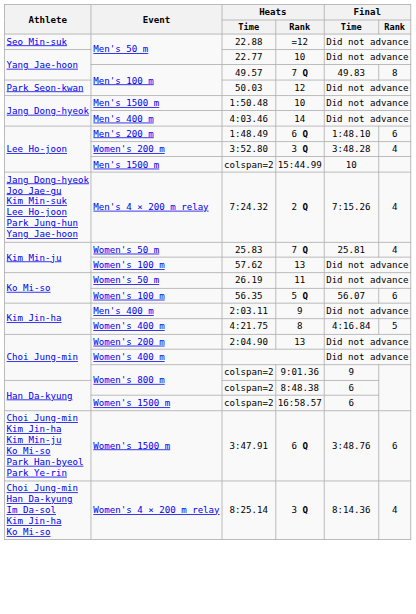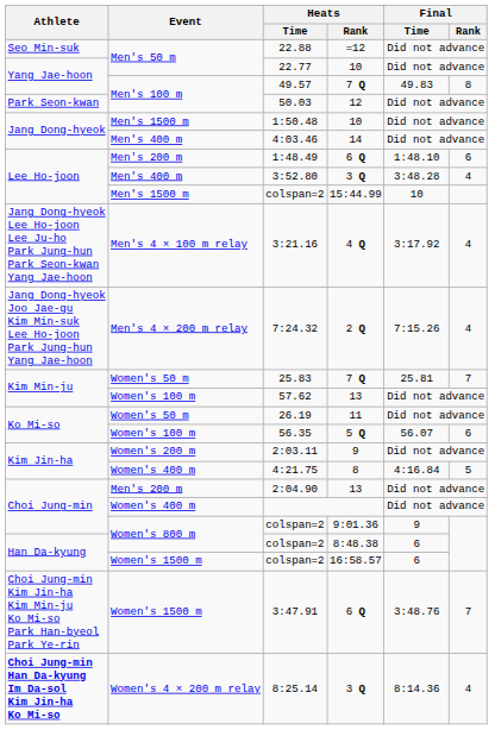3:52.80 | Event: Women's 200 m -> Men's 400 m
+ row: Jang Dong-hyeok Lee Ho-joon Lee Ju-ho Park Jung-hun Park Seon-kwan Yang Jae-hoon | Men's 4 × 100 m relay | 3:21.16 | 4 Q | 3:17.92 | 4
25.83 | Final / Rank: 4 -> 7
2:03.11 | Event: Men's 400 m -> Women's 200 m
2:04.90 | Event: Women's 200 m -> Men's 200 m
3:47.91 | Final / Rank: 6 -> 7
8:25.14 | Athlete: normal -> bold
